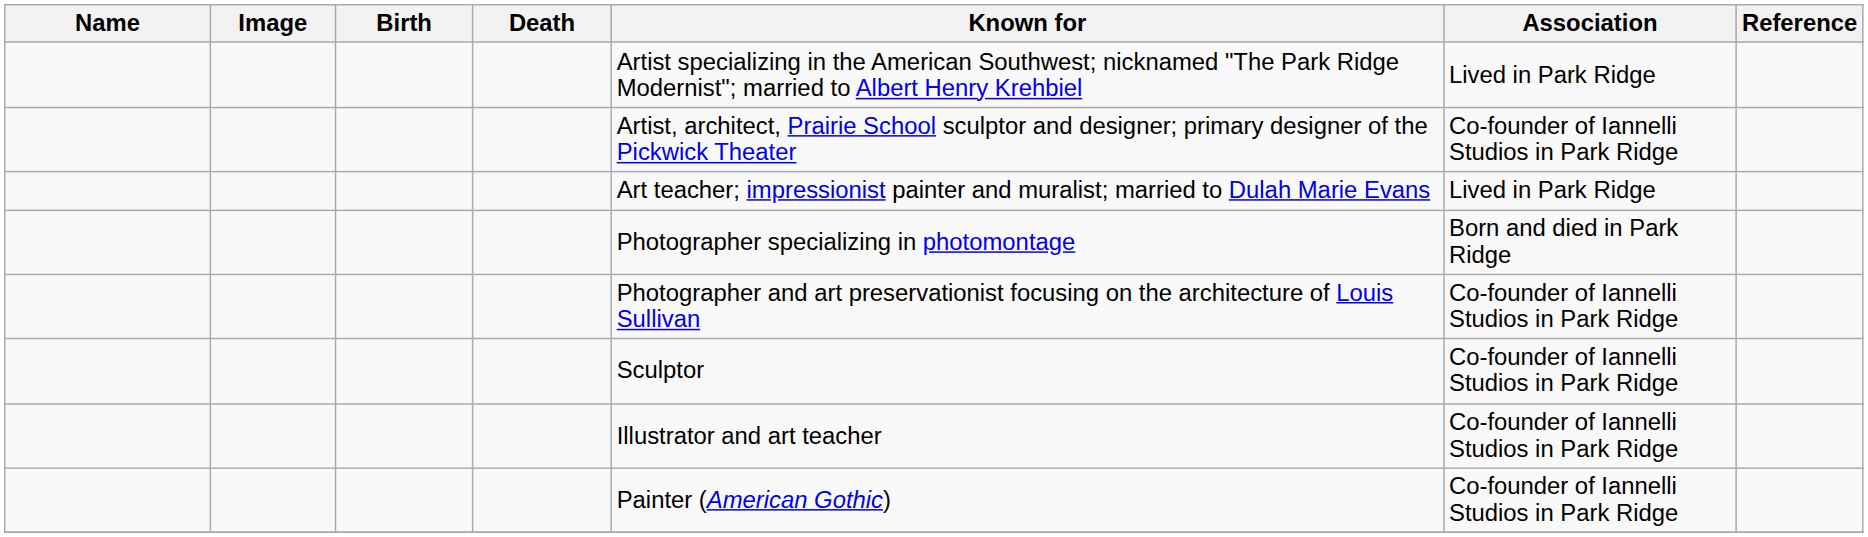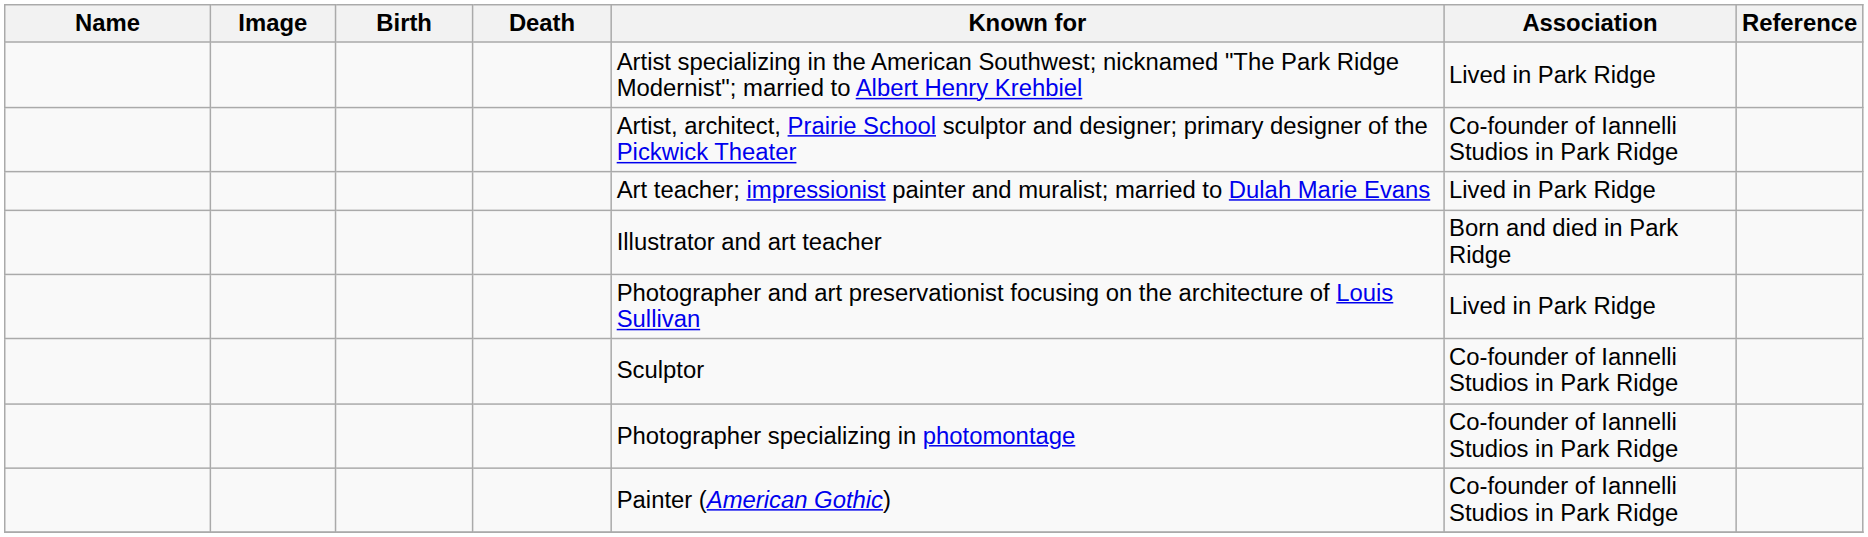row 5 | Known for: Photographer specializing in photomontage -> Illustrator and art teacher
row 6 | Association: Co-founder of Iannelli Studios in Park Ridge -> Lived in Park Ridge
row 8 | Known for: Illustrator and art teacher -> Photographer specializing in photomontage
